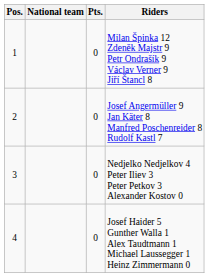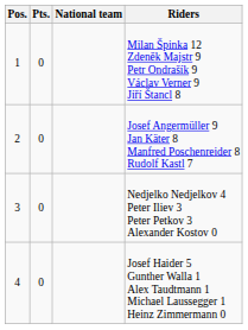columns swapped: National team <-> Pts.
